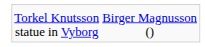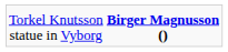Torkel Knutsson statue in Vyborg | column 2: normal -> bold
